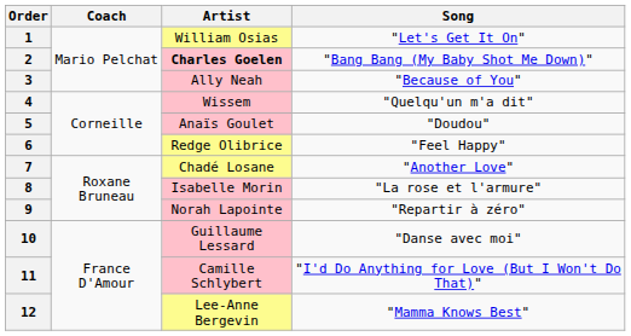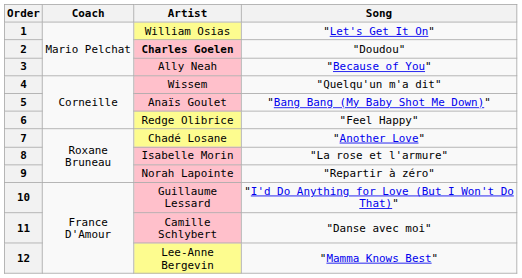2 | Song: "Bang Bang (My Baby Shot Me Down)" -> "Doudou"
5 | Song: "Doudou" -> "Bang Bang (My Baby Shot Me Down)"
10 | Song: "Danse avec moi" -> "I'd Do Anything for Love (But I Won't Do That)"
11 | Song: "I'd Do Anything for Love (But I Won't Do That)" -> "Danse avec moi"
